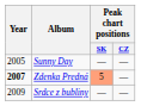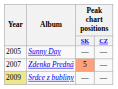Zdenka Predná | Year: bold -> normal
Srdce z bubliny | Year: no background -> khaki background
